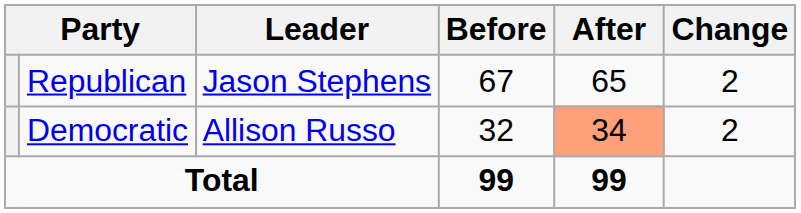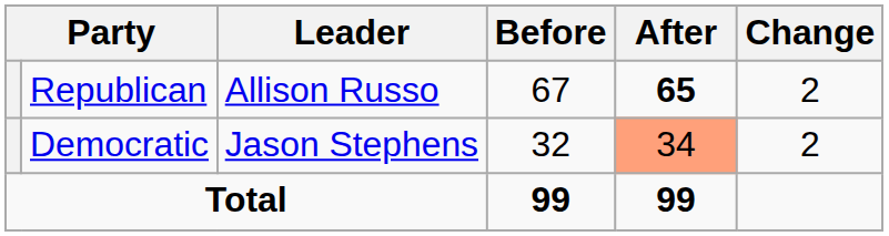Republican | Leader: Jason Stephens -> Allison Russo
Republican | After: normal -> bold
Democratic | Leader: Allison Russo -> Jason Stephens
